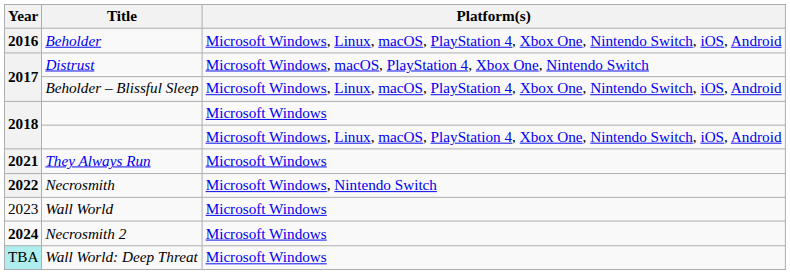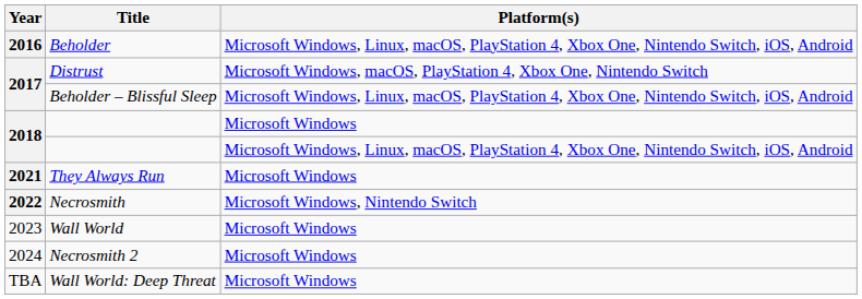Necrosmith 2 | Year: bold -> normal
Wall World: Deep Threat | Year: paleturquoise background -> no background
